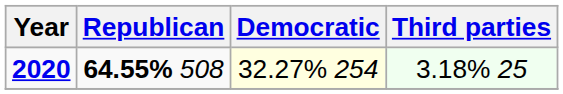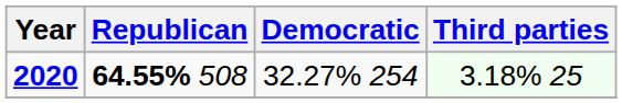2020 | Democratic: lightyellow background -> no background
